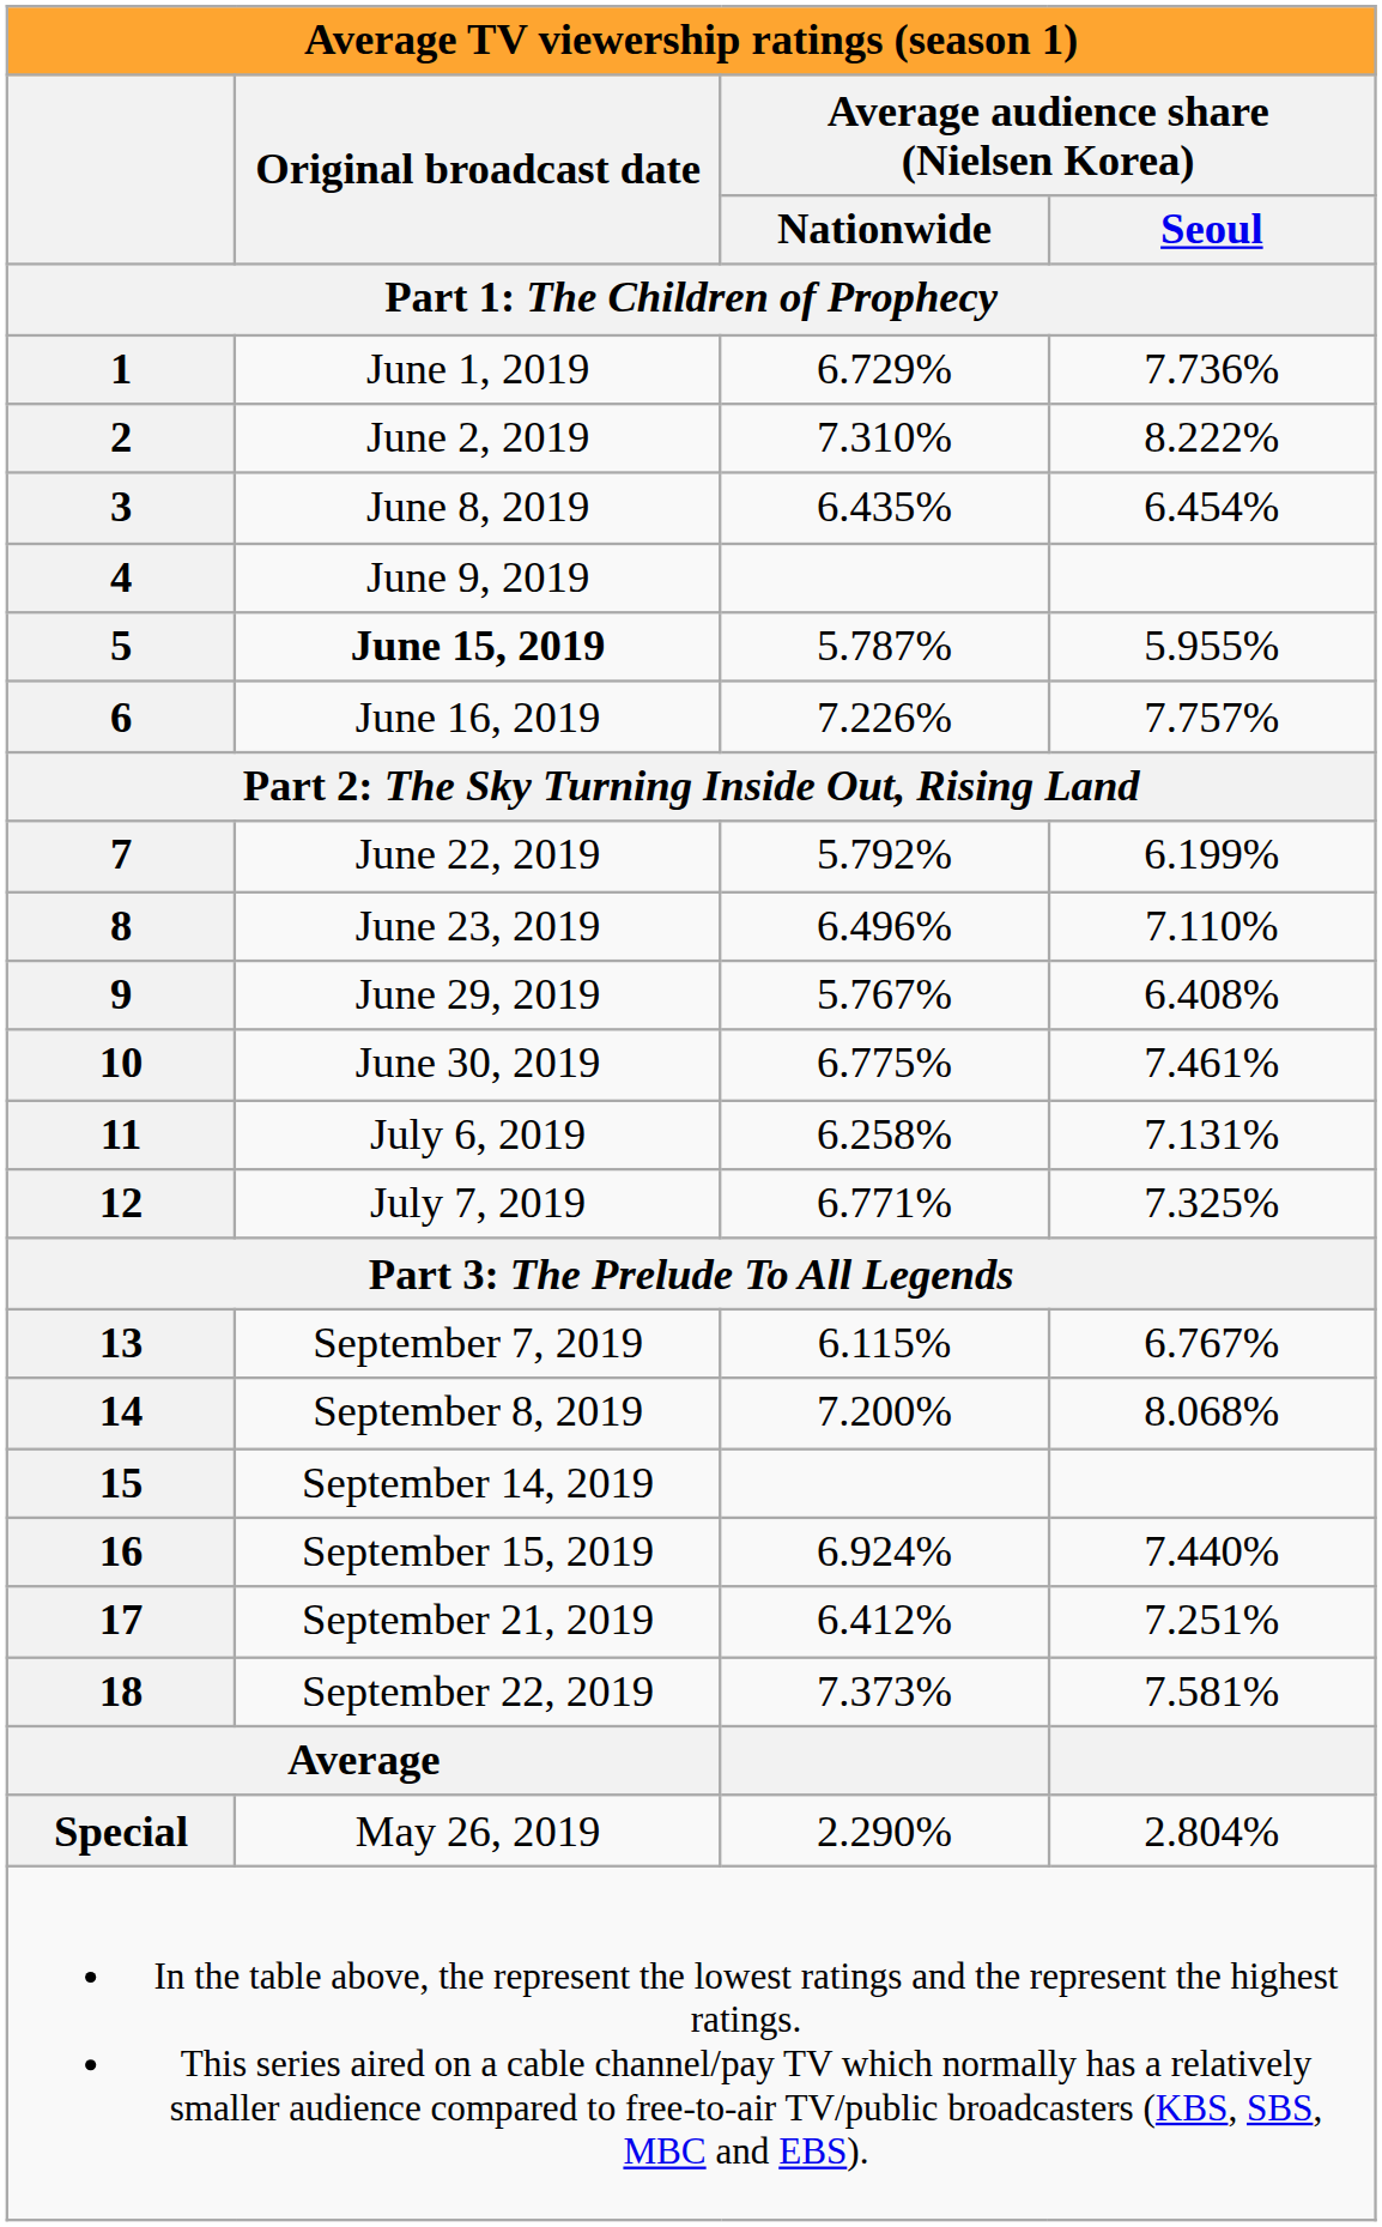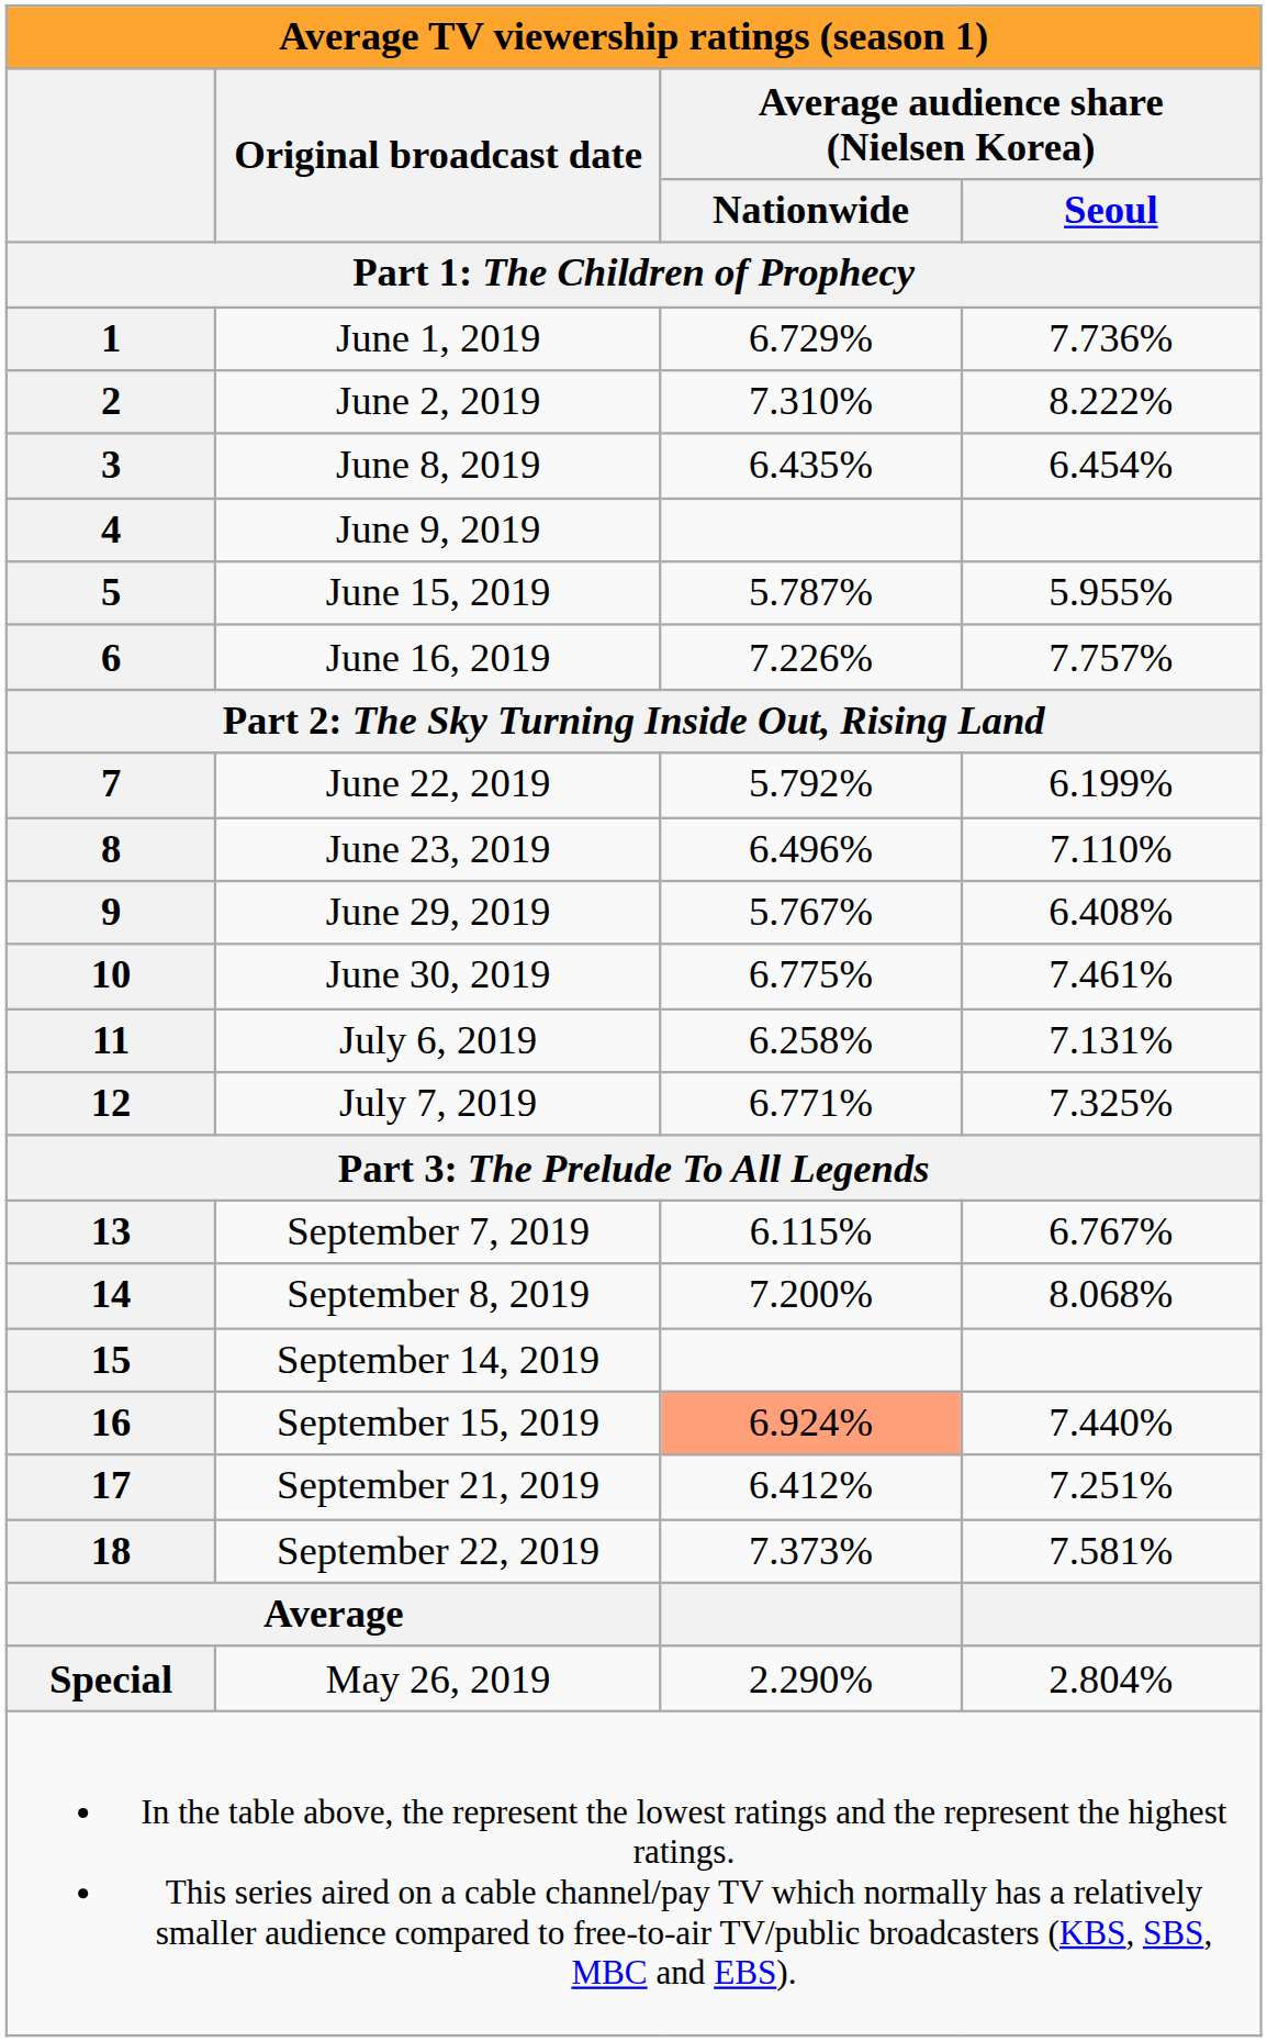5 | column 2: bold -> normal
16 | column 3: no background -> lightsalmon background
